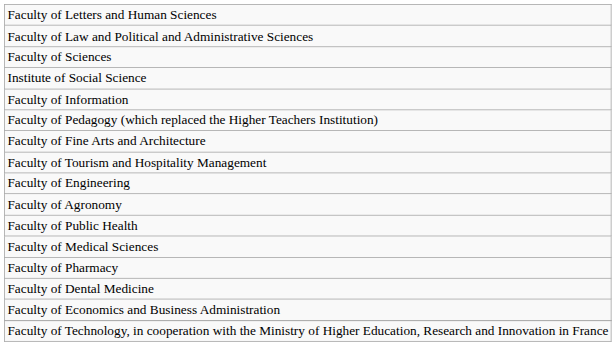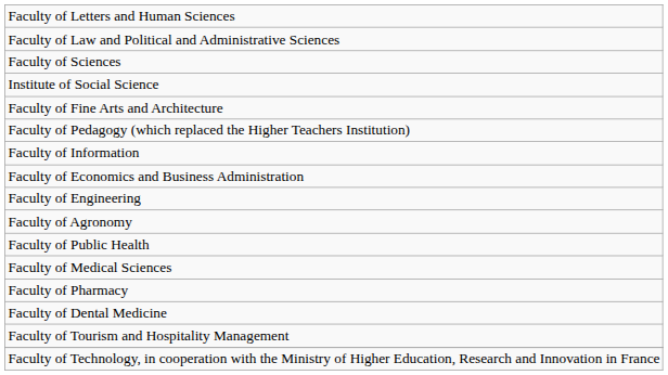row 5 | column 1: Faculty of Information -> Faculty of Fine Arts and Architecture
row 7 | column 1: Faculty of Fine Arts and Architecture -> Faculty of Information
row 8 | column 1: Faculty of Tourism and Hospitality Management -> Faculty of Economics and Business Administration
row 15 | column 1: Faculty of Economics and Business Administration -> Faculty of Tourism and Hospitality Management
